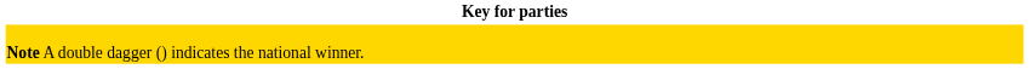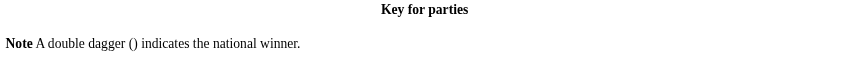row 2 | column 1: gold background -> no background
